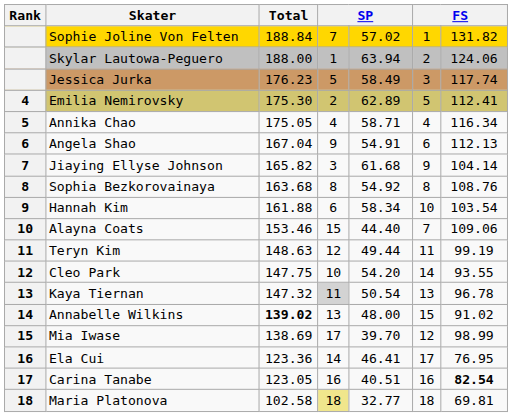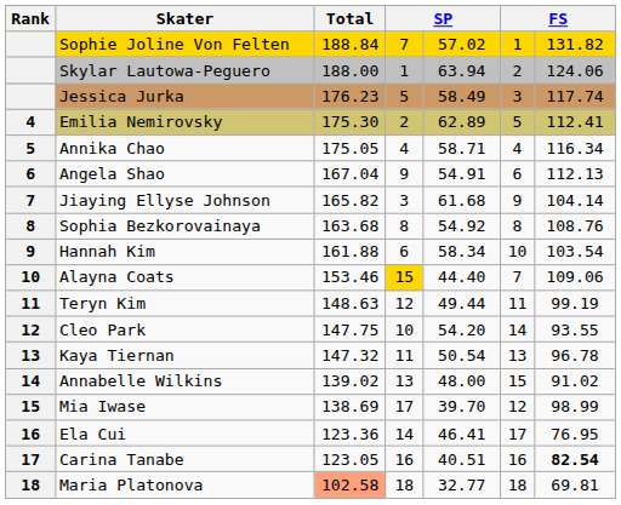Alayna Coats | column 4: no background -> gold background
Kaya Tiernan | column 4: lightgrey background -> no background
Annabelle Wilkins | Total: bold -> normal
Maria Platonova | Total: no background -> lightsalmon background
Maria Platonova | column 4: khaki background -> no background
